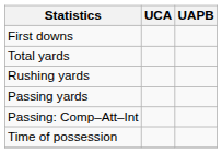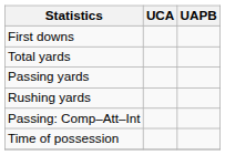rows swapped: Rushing yards <-> Passing yards
